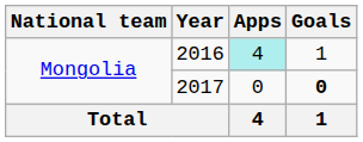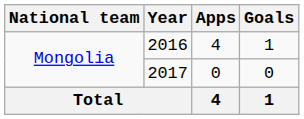2016 | Apps: paleturquoise background -> no background
2017 | Goals: bold -> normal
